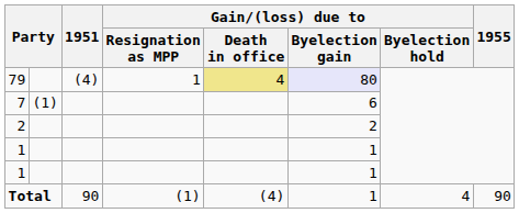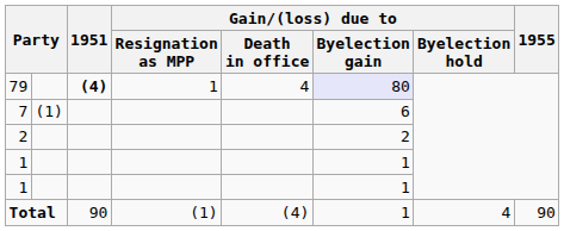79 | 1951: normal -> bold
79 | Gain/(loss) due to / Death in office: khaki background -> no background
